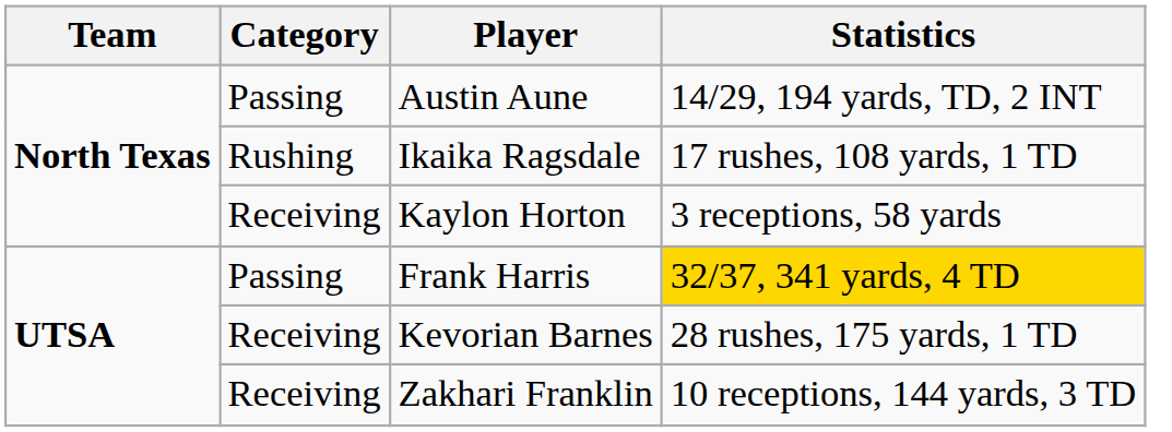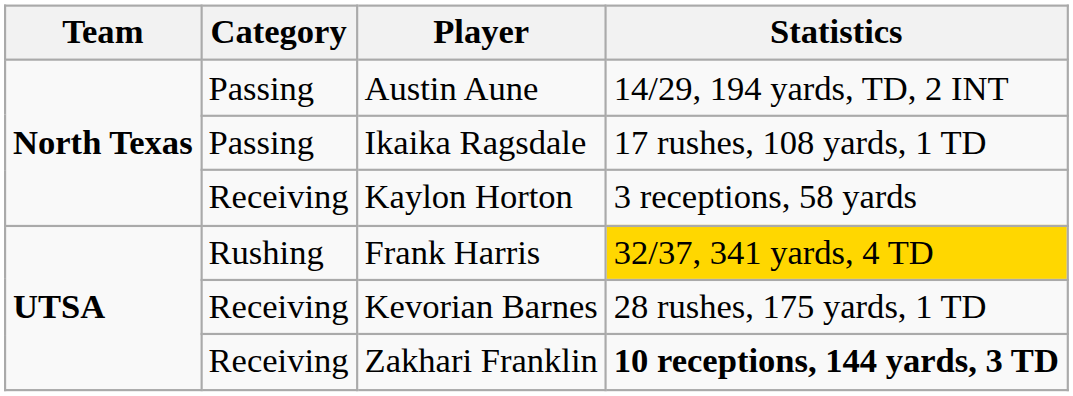Ikaika Ragsdale | Category: Rushing -> Passing
Frank Harris | Category: Passing -> Rushing
Zakhari Franklin | Statistics: normal -> bold
